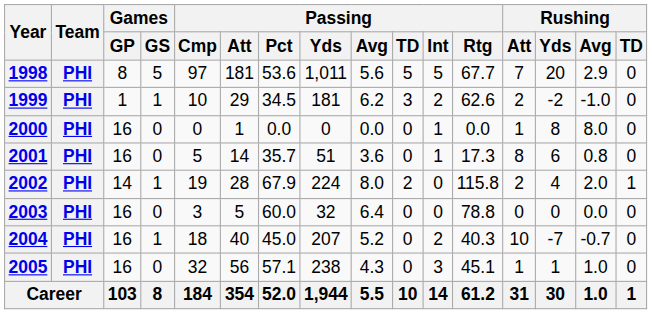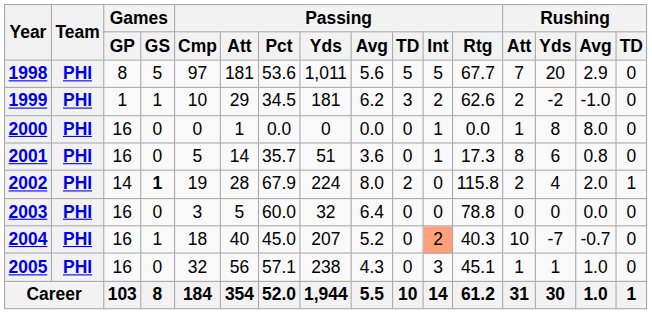2002 | Games / GS: normal -> bold
2004 | Passing / Int: no background -> lightsalmon background
